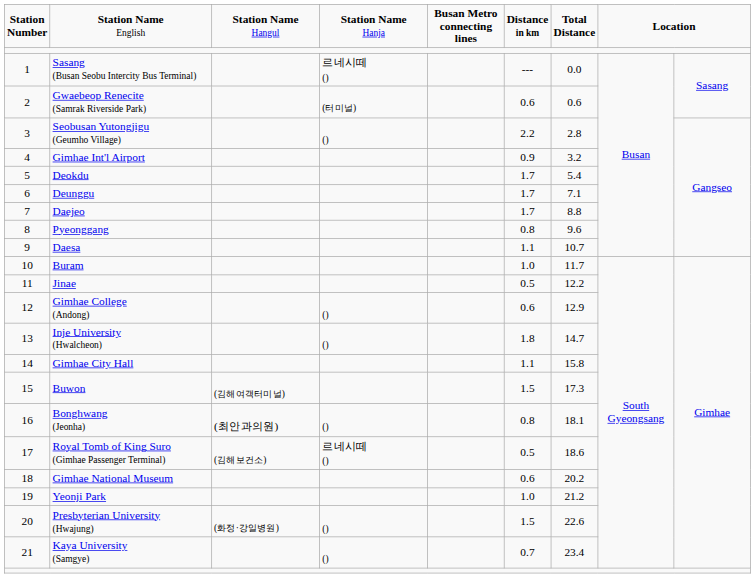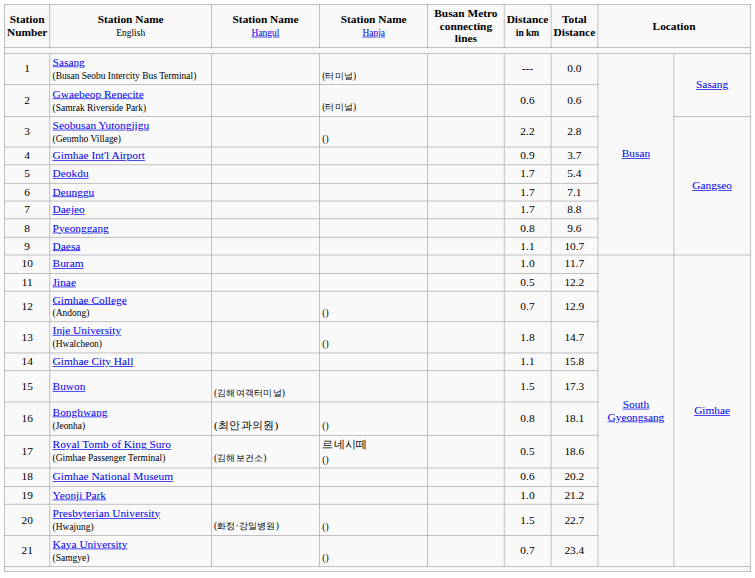Sasang (Busan Seobu Intercity Bus Terminal) | column 4: 르네시떼 () -> (터미널)
Gimhae Int'l Airport | column 7: 3.2 -> 3.7
Gimhae College (Andong) | column 6: 0.6 -> 0.7
Presbyterian University (Hwajung) | column 7: 22.6 -> 22.7
